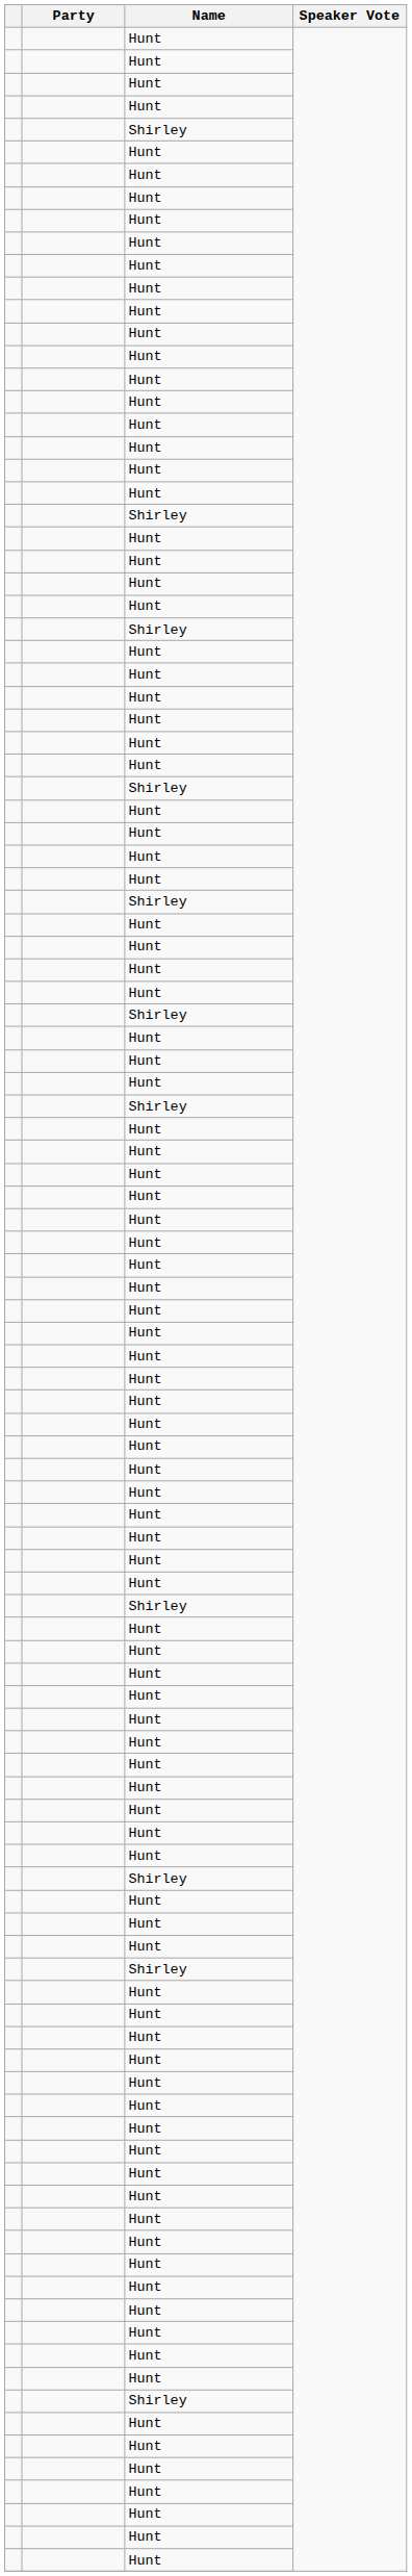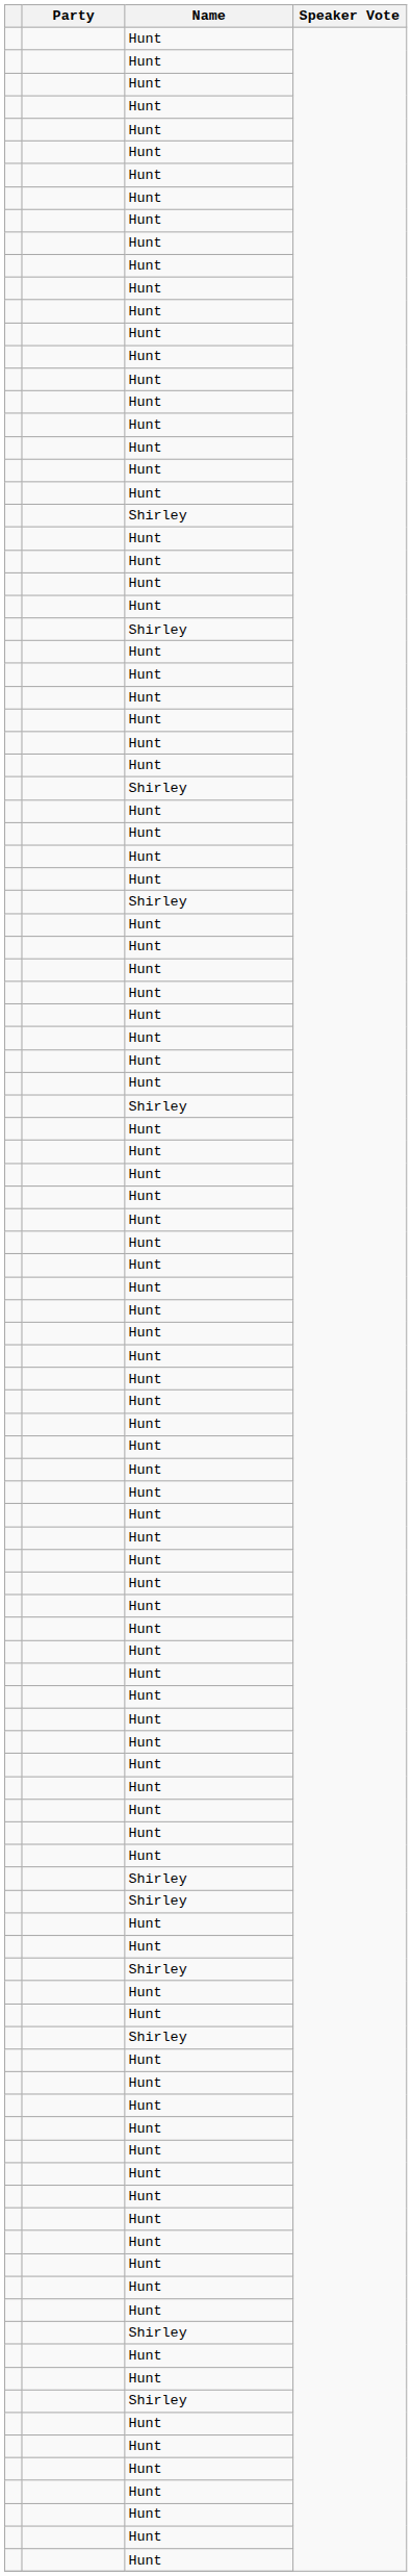row 6 | Name: Shirley -> Hunt
row 45 | Name: Shirley -> Hunt
row 71 | Name: Shirley -> Hunt
row 84 | Name: Hunt -> Shirley
row 90 | Name: Hunt -> Shirley
row 103 | Name: Hunt -> Shirley
